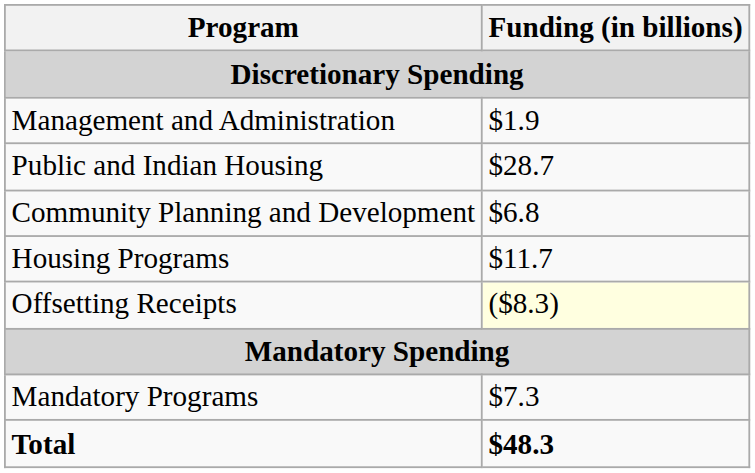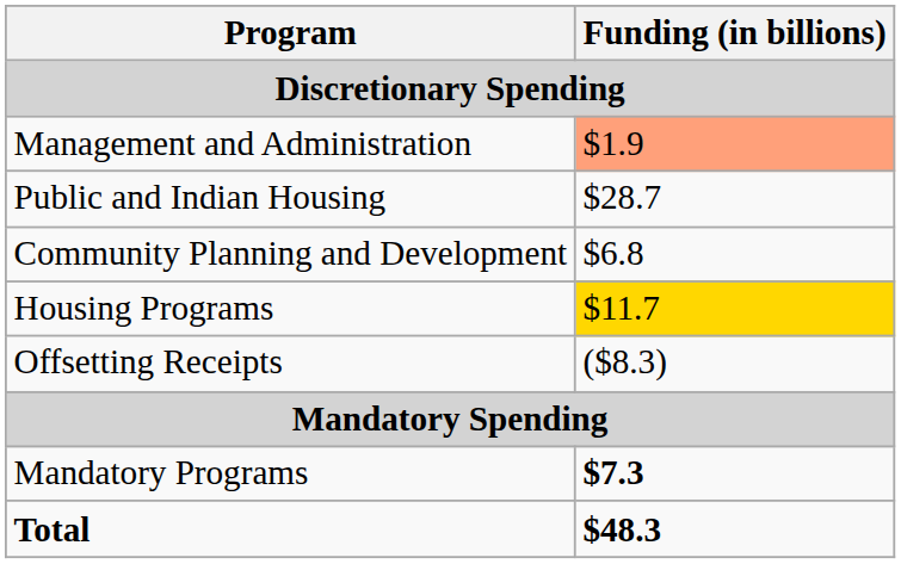Management and Administration | Funding (in billions): no background -> lightsalmon background
Housing Programs | Funding (in billions): no background -> gold background
Offsetting Receipts | Funding (in billions): lightyellow background -> no background
Mandatory Programs | Funding (in billions): normal -> bold
